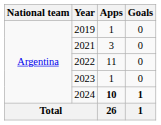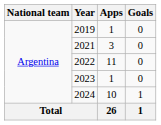2024 | Apps: bold -> normal
2024 | Goals: bold -> normal
